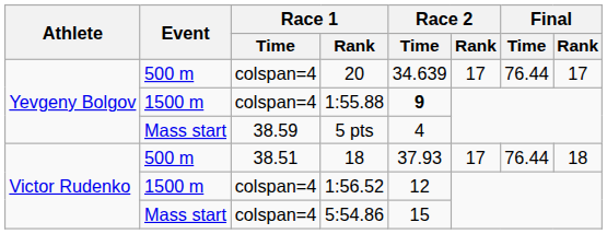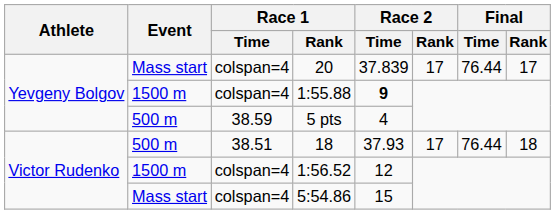20 | Event: 500 m -> Mass start
20 | Race 2 / Time: 34.639 -> 37.839
5 pts | Event: Mass start -> 500 m
